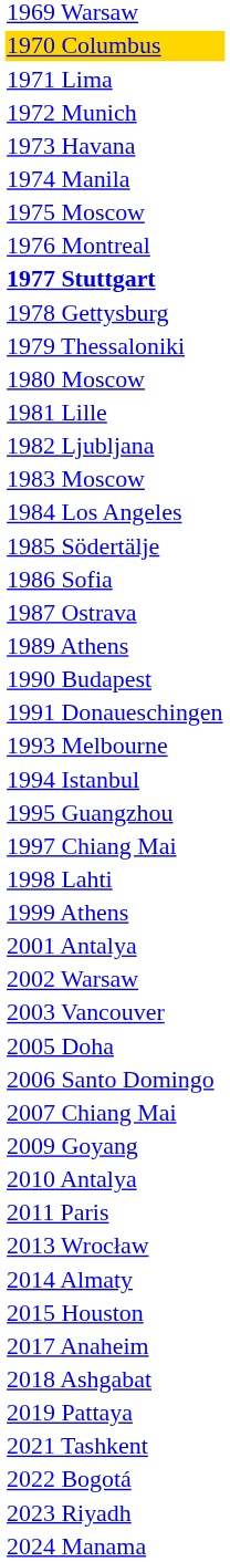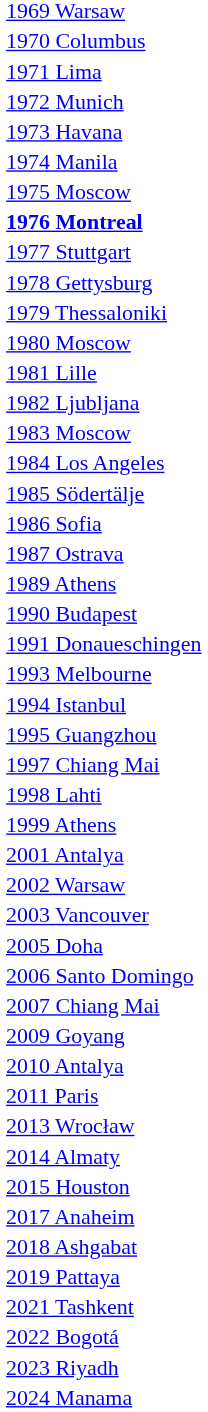1970 Columbus | column 1: gold background -> no background
1976 Montreal | column 1: normal -> bold
1977 Stuttgart | column 1: bold -> normal
